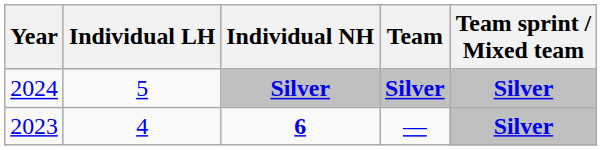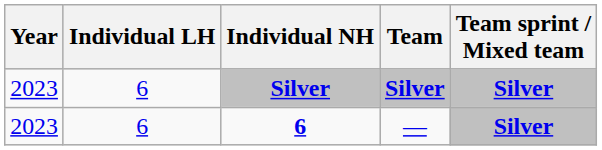row 2 | Year: 2024 -> 2023
row 2 | Individual LH: 5 -> 6
row 3 | Individual LH: 4 -> 6
